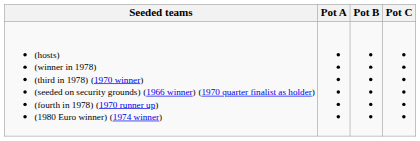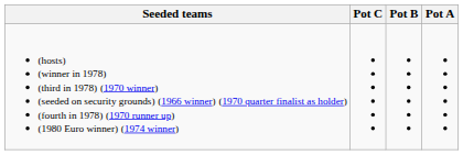columns swapped: Pot A <-> Pot C
